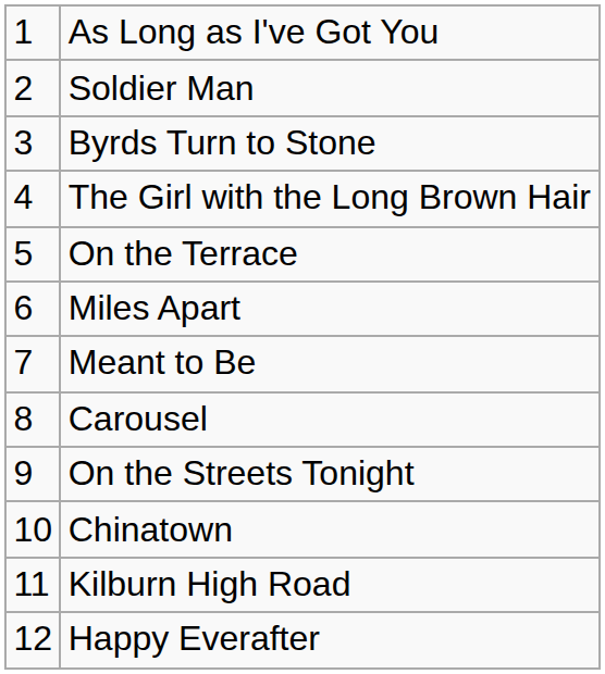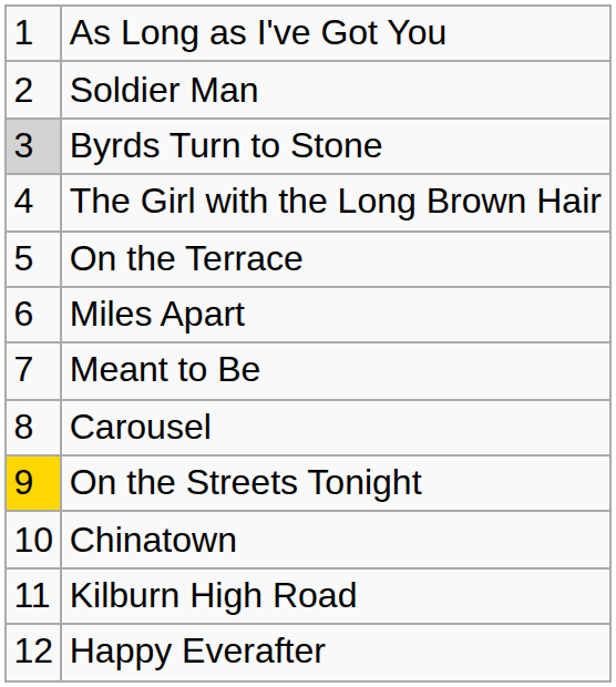Byrds Turn to Stone | column 1: no background -> lightgrey background
On the Streets Tonight | column 1: no background -> gold background
